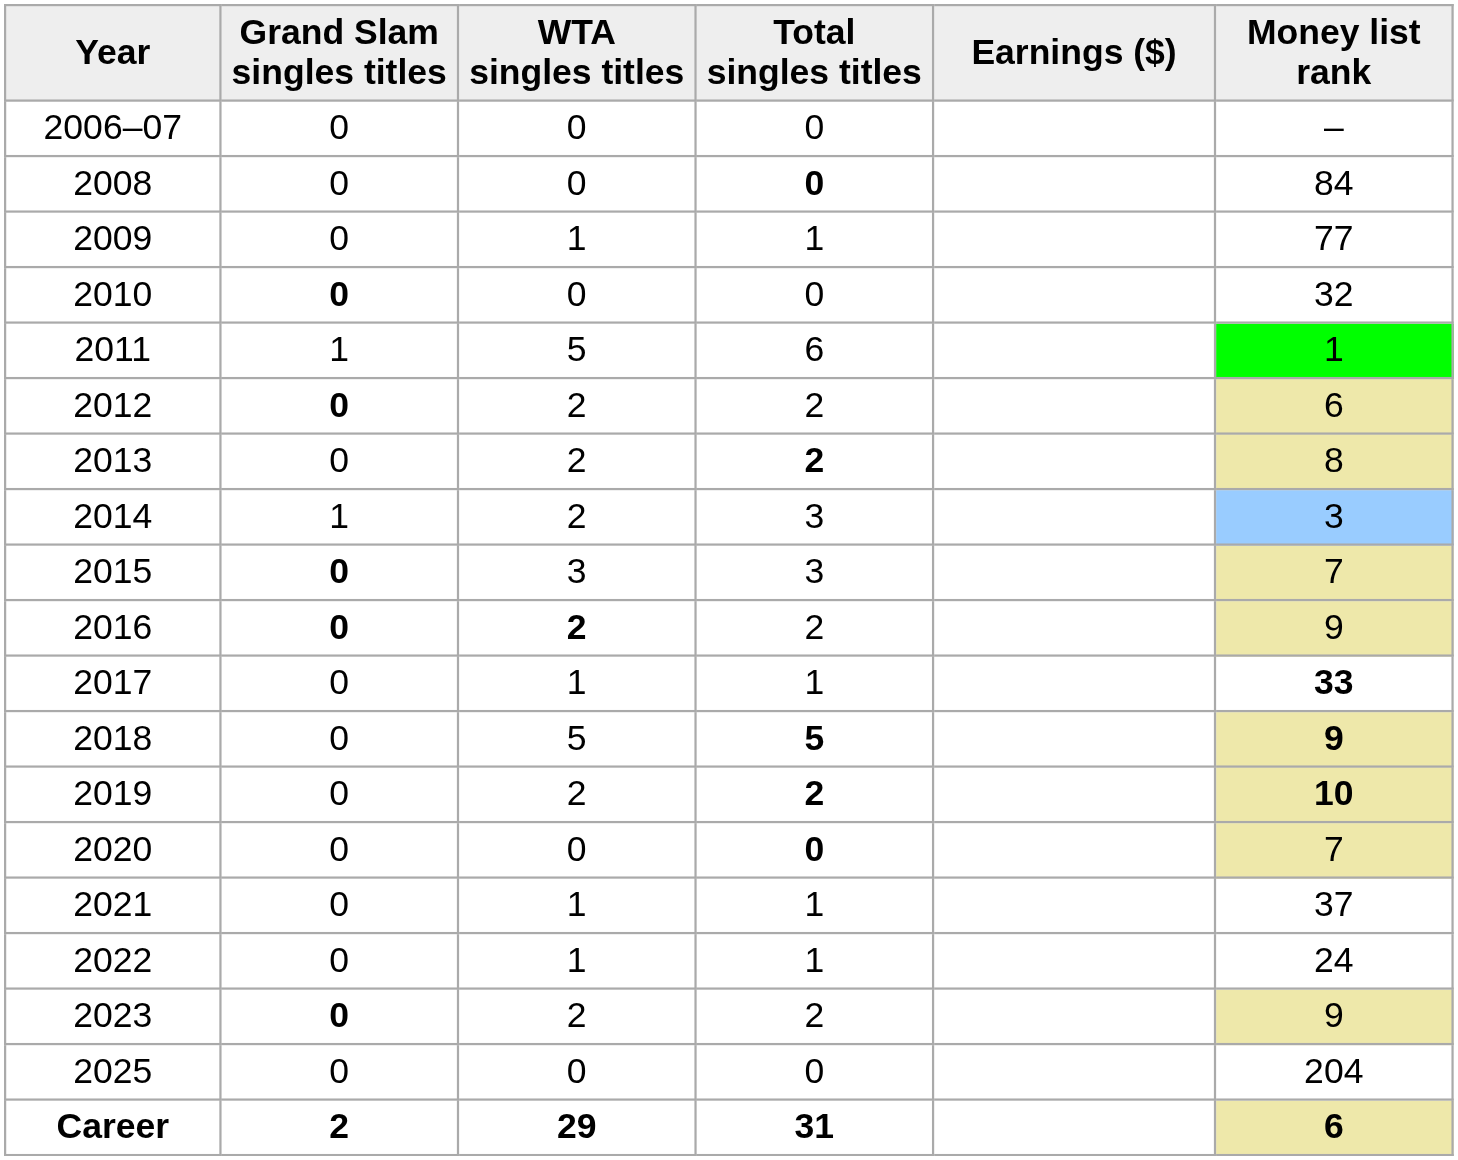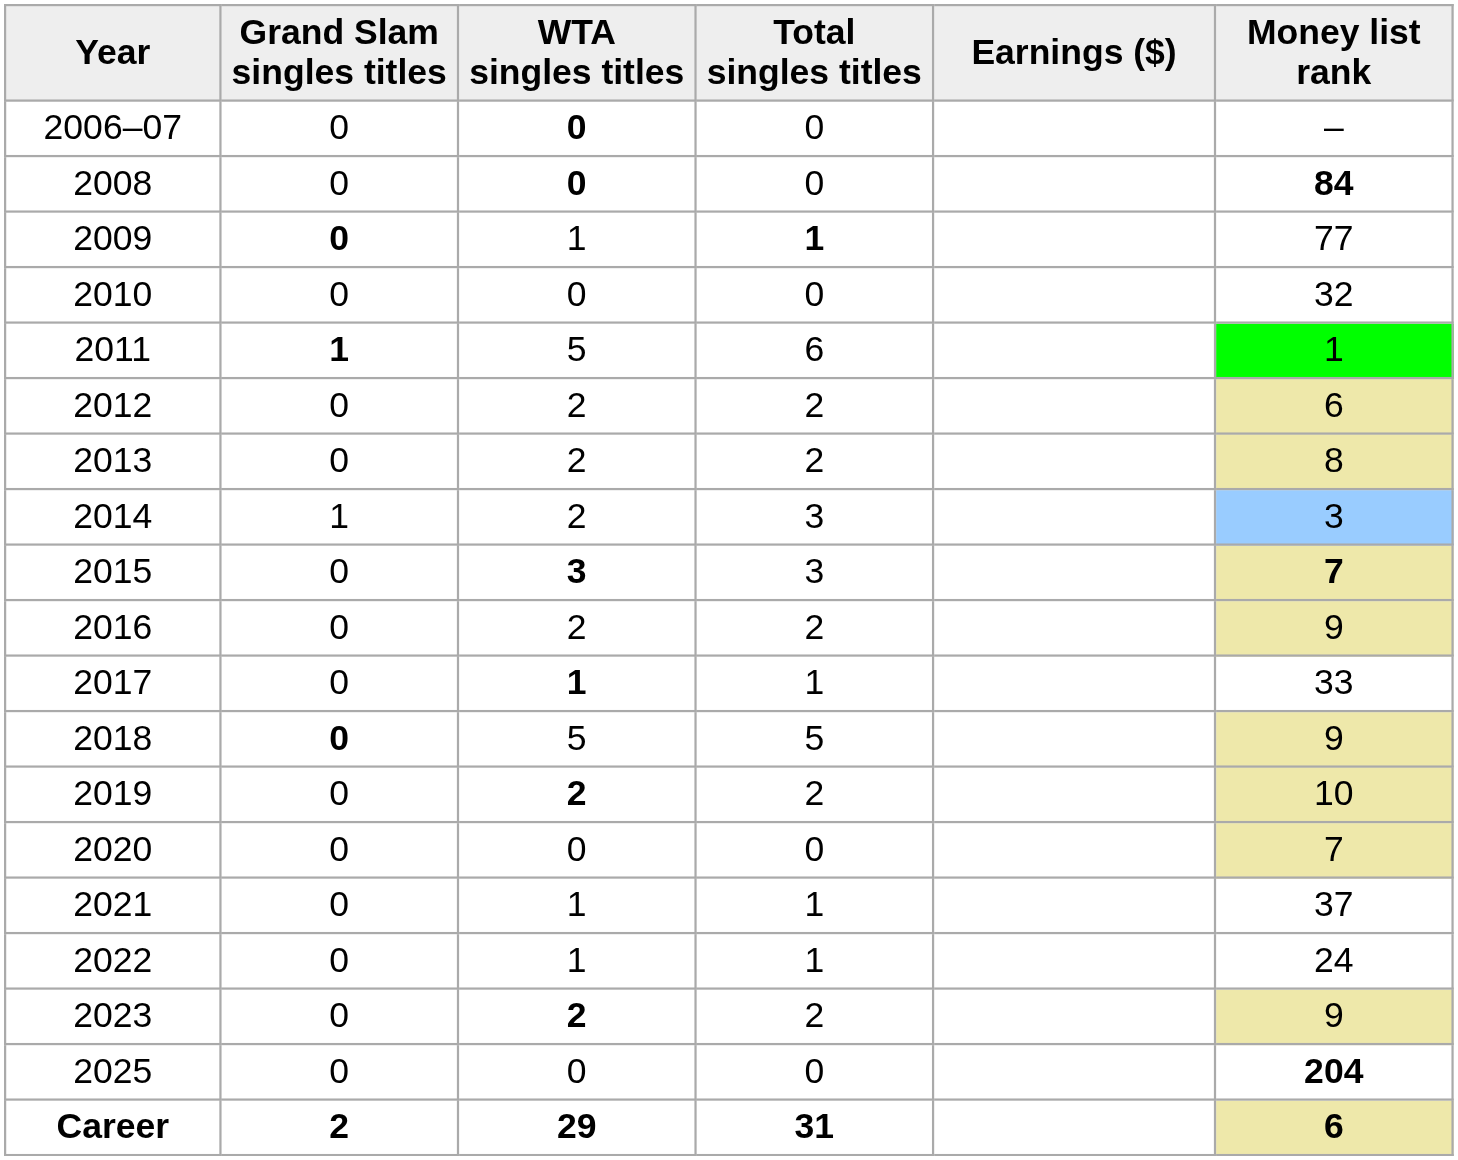2006–07 | column 3: normal -> bold
2008 | column 3: normal -> bold
2008 | column 4: bold -> normal
2008 | column 6: normal -> bold
2009 | column 2: normal -> bold
2009 | column 4: normal -> bold
2010 | column 2: bold -> normal
2011 | column 2: normal -> bold
2012 | column 2: bold -> normal
2013 | column 4: bold -> normal
2015 | column 2: bold -> normal
2015 | column 3: normal -> bold
2015 | column 6: normal -> bold
2016 | column 2: bold -> normal
2016 | column 3: bold -> normal
2017 | column 3: normal -> bold
2017 | column 6: bold -> normal
2018 | column 2: normal -> bold
2018 | column 4: bold -> normal
2018 | column 6: bold -> normal
2019 | column 3: normal -> bold
2019 | column 4: bold -> normal
2019 | column 6: bold -> normal
2020 | column 4: bold -> normal
2023 | column 2: bold -> normal
2023 | column 3: normal -> bold
2025 | column 6: normal -> bold
